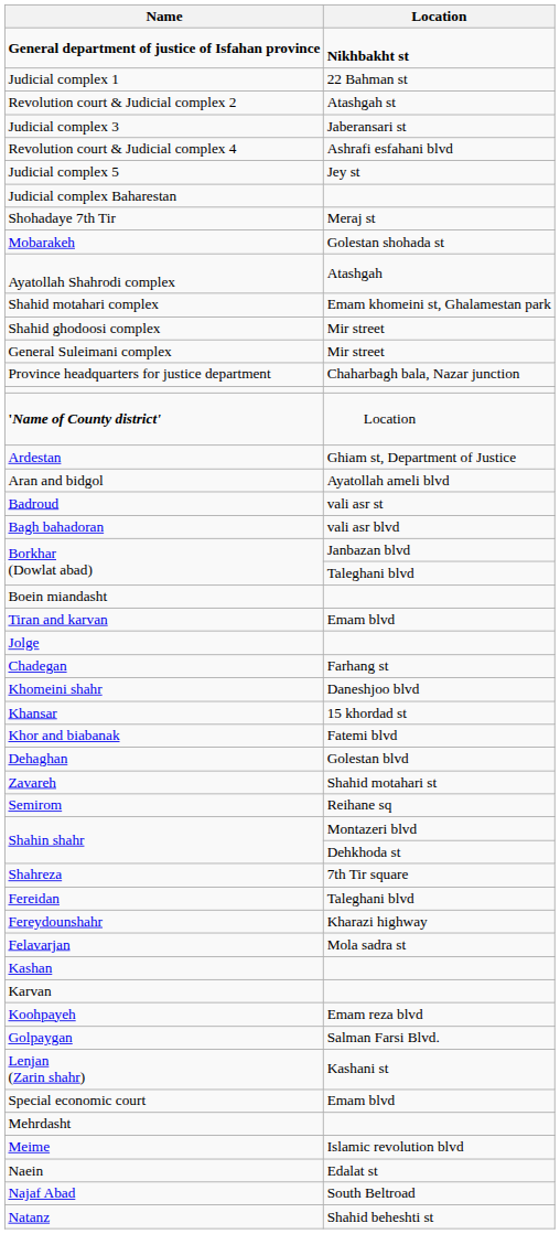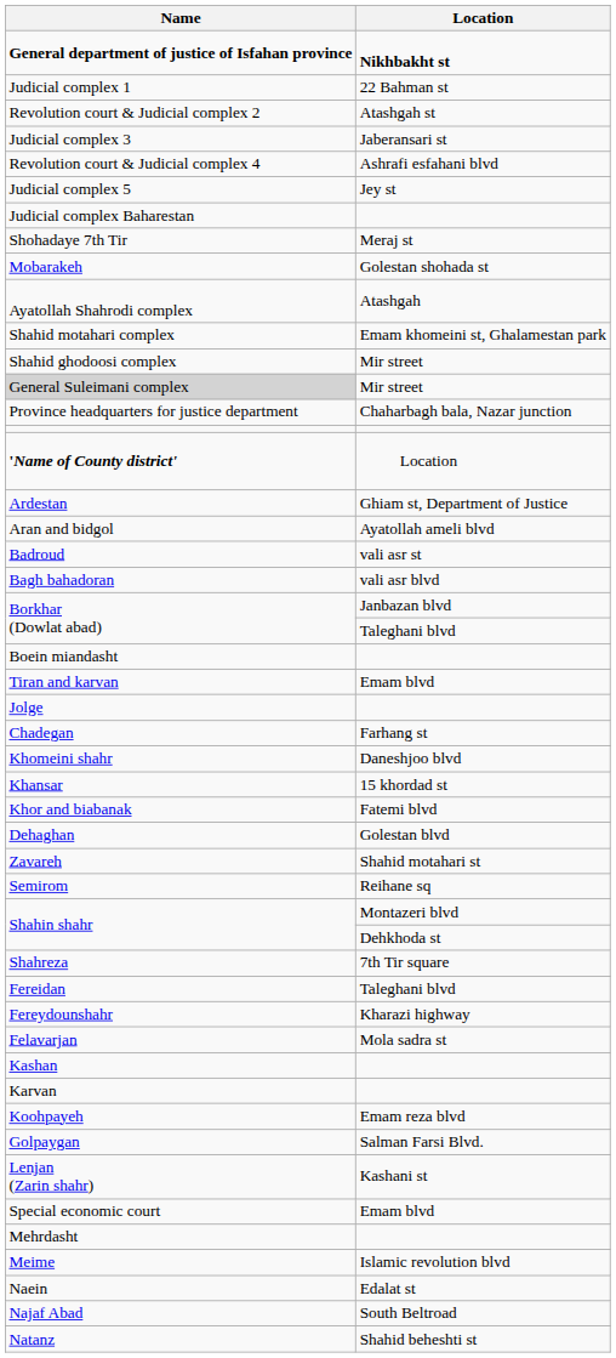row 14 | Name: no background -> lightgrey background
